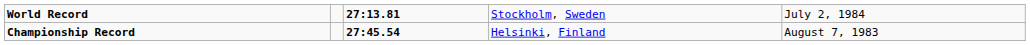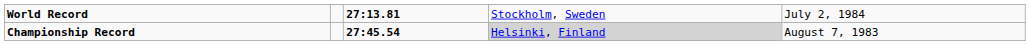Championship Record | column 4: no background -> lightgrey background
